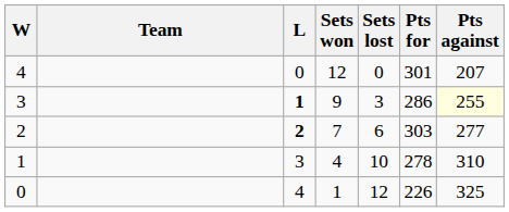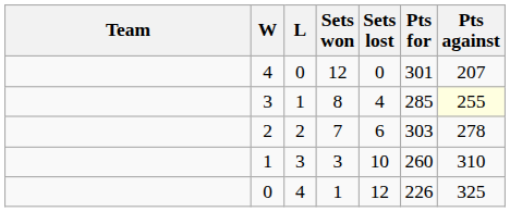columns swapped: Team <-> W
row 3 | L: bold -> normal
row 3 | Sets won: 9 -> 8
row 3 | Sets lost: 3 -> 4
row 3 | Pts for: 286 -> 285
row 4 | L: bold -> normal
row 4 | Pts against: 277 -> 278
row 5 | Sets won: 4 -> 3
row 5 | Pts for: 278 -> 260
